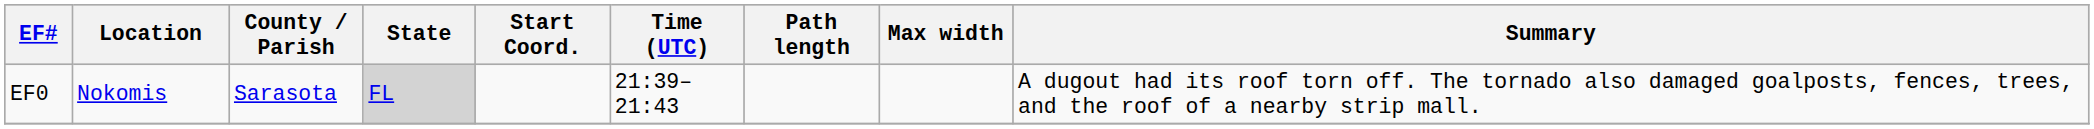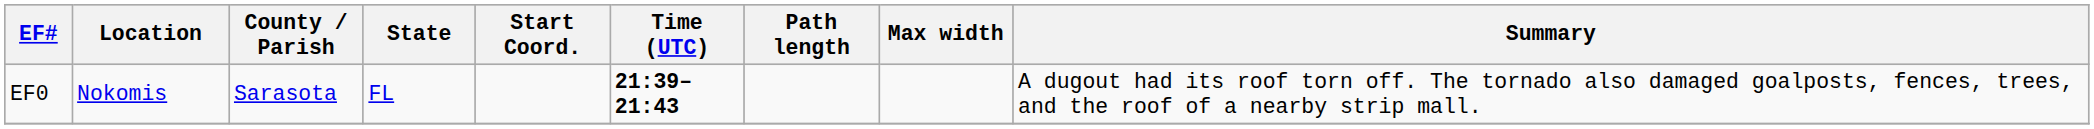EF0 | State: lightgrey background -> no background
EF0 | Time (UTC): normal -> bold
